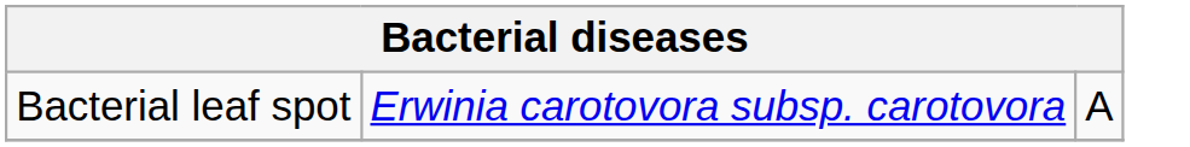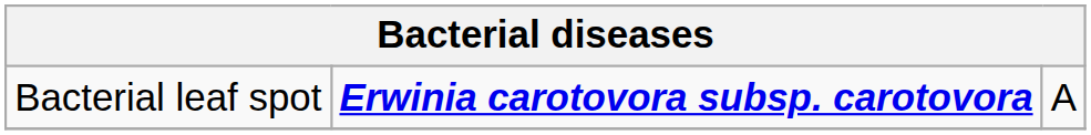Bacterial leaf spot | column 2: normal -> bold
